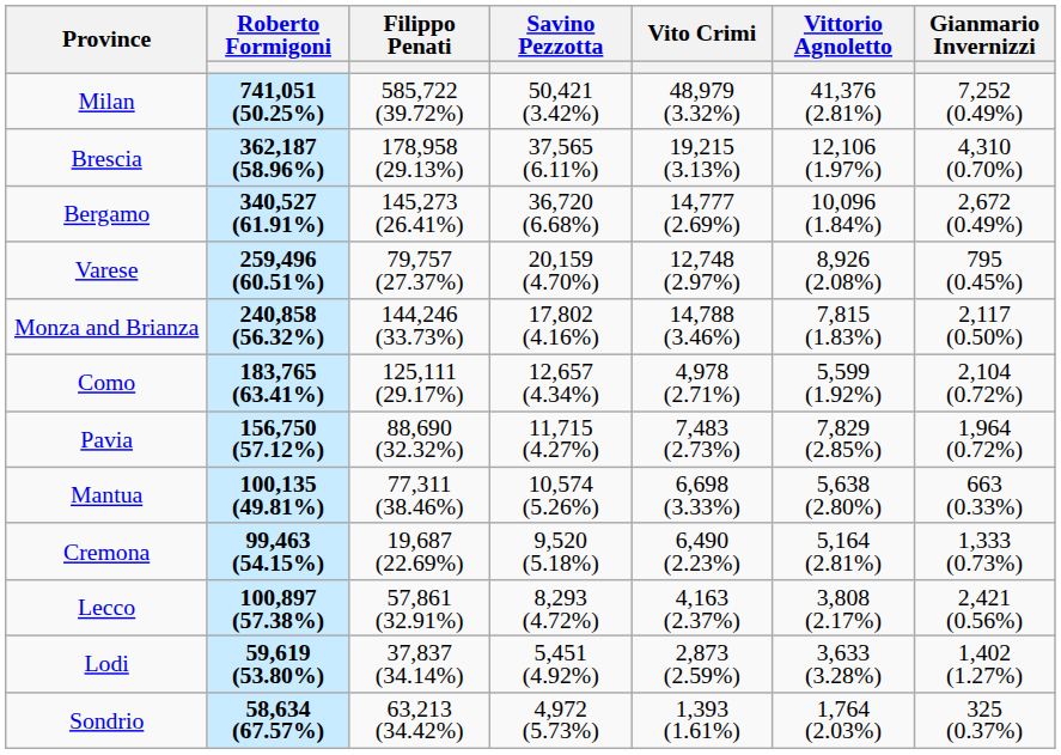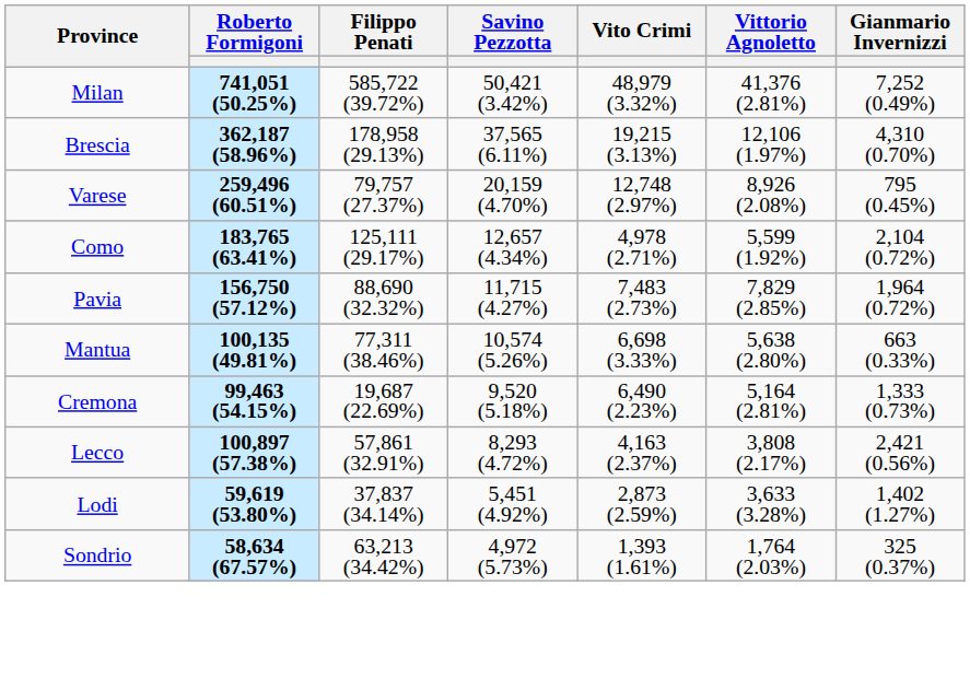- row: Bergamo | 340,527 (61.91%) | 145,273 (26.41%) | 36,720 (6.68%) | 14,777 (2.69%) | 10,096 (1.84%) | 2,672 (0.49%)
- row: Monza and Brianza | 240,858 (56.32%) | 144,246 (33.73%) | 17,802 (4.16%) | 14,788 (3.46%) | 7,815 (1.83%) | 2,117 (0.50%)
